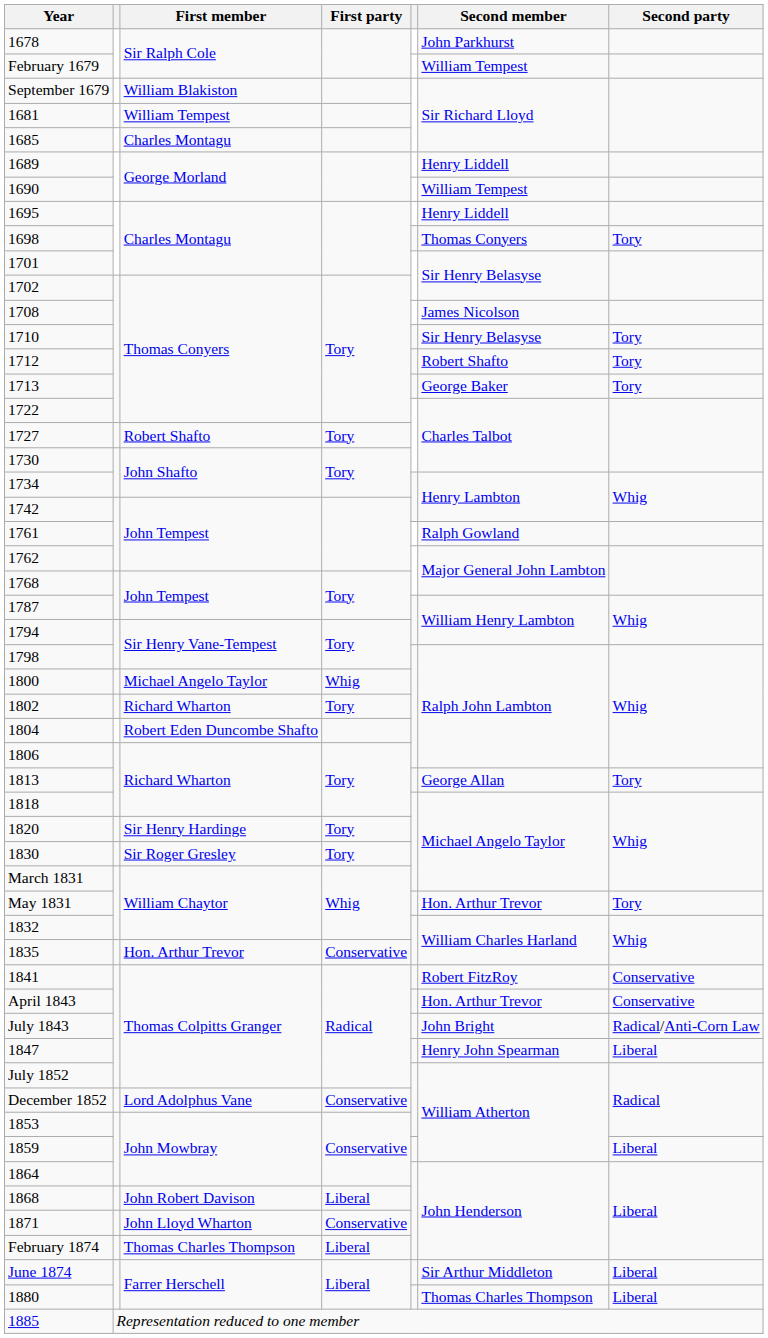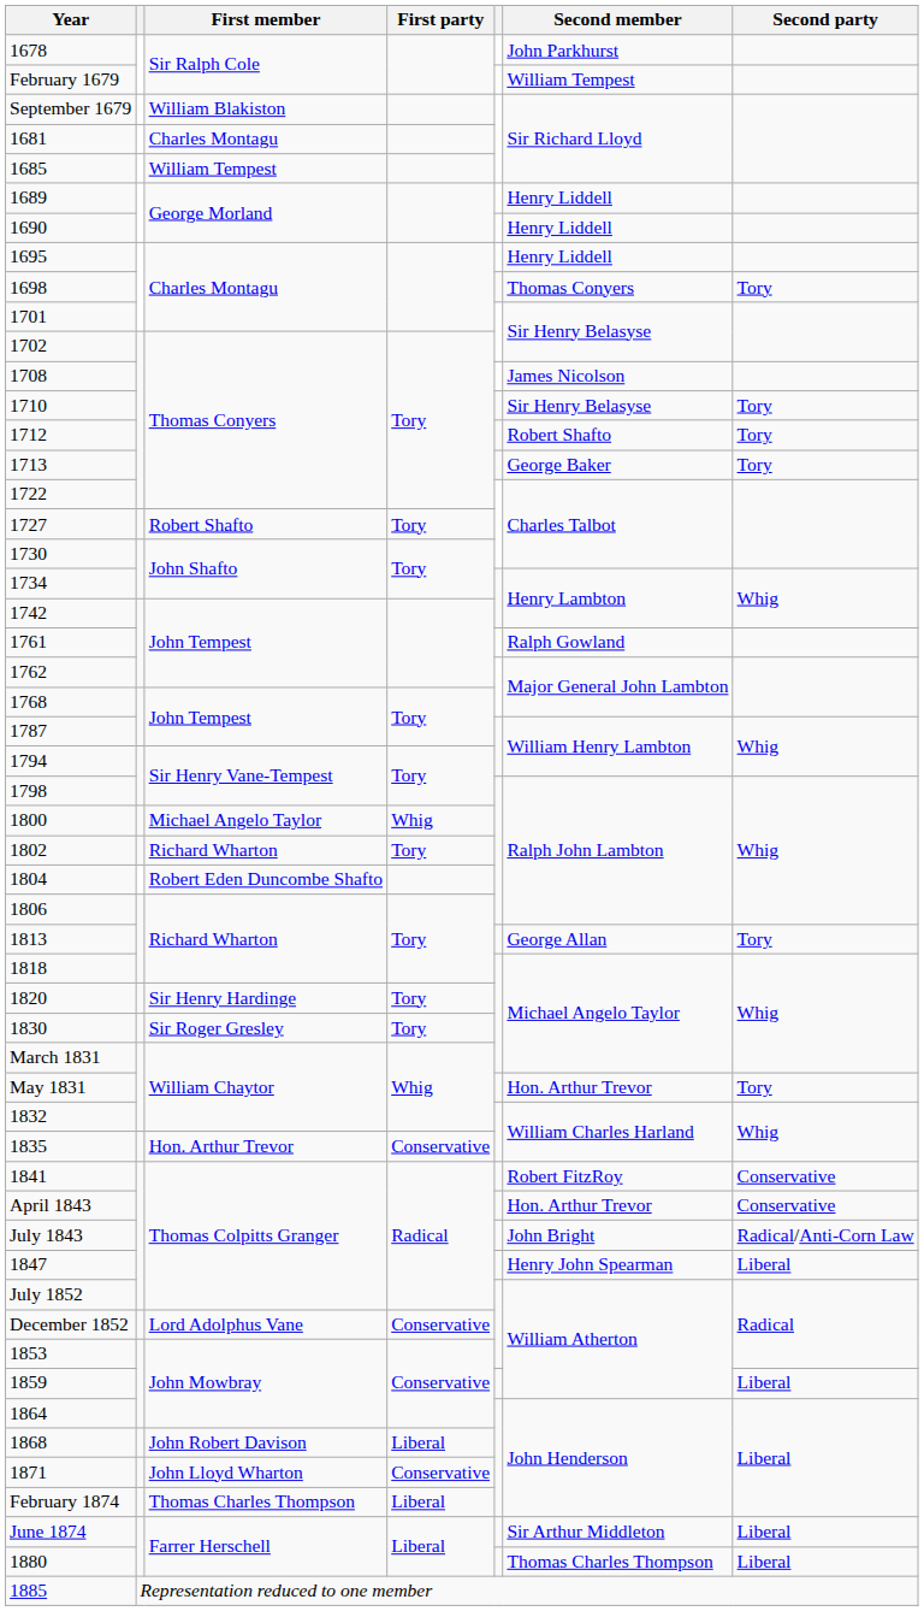1681 | First member: William Tempest -> Charles Montagu
1685 | First member: Charles Montagu -> William Tempest
1690 | Second member: William Tempest -> Henry Liddell
